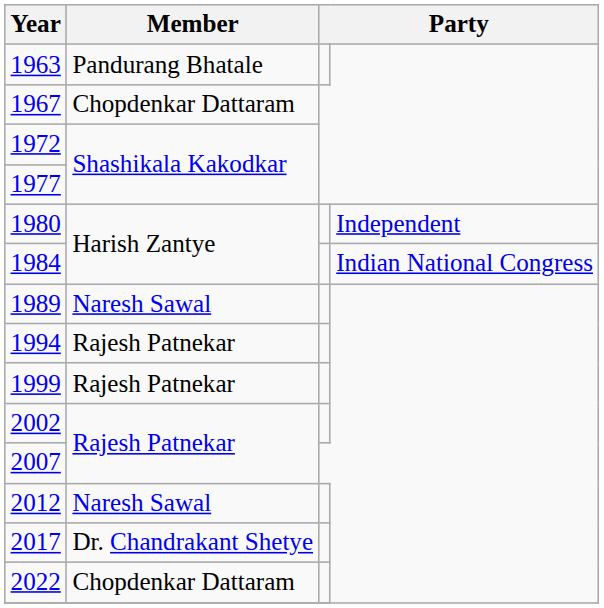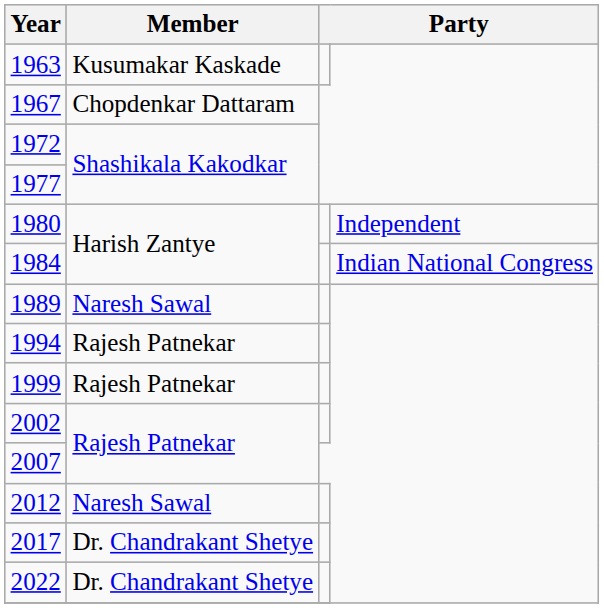1963 | Member: Pandurang Bhatale -> Kusumakar Kaskade
2022 | Member: Chopdenkar Dattaram -> Dr. Chandrakant Shetye
